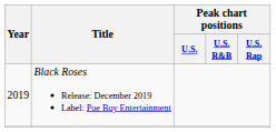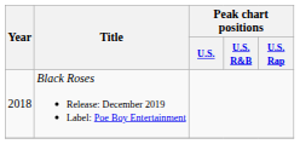row 3 | Year: 2019 -> 2018
